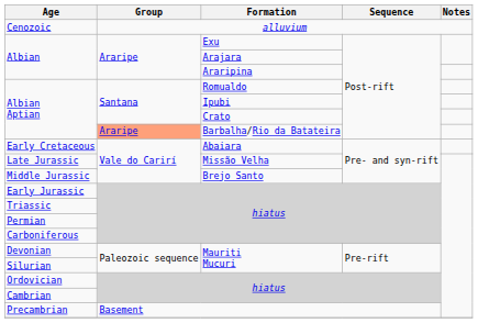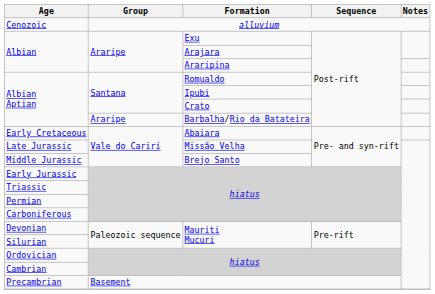Albian Aptian / Barbalha/Rio da Batateira | Group: lightsalmon background -> no background
